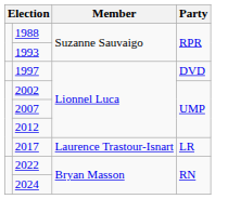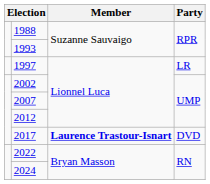1997 | Party: DVD -> LR
2017 | Member: normal -> bold
2017 | Party: LR -> DVD
